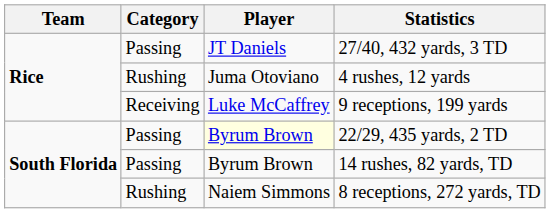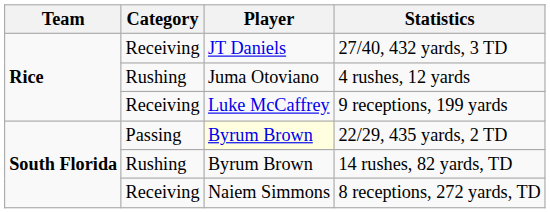27/40, 432 yards, 3 TD | Category: Passing -> Receiving
14 rushes, 82 yards, TD | Category: Passing -> Rushing
8 receptions, 272 yards, TD | Category: Rushing -> Receiving
